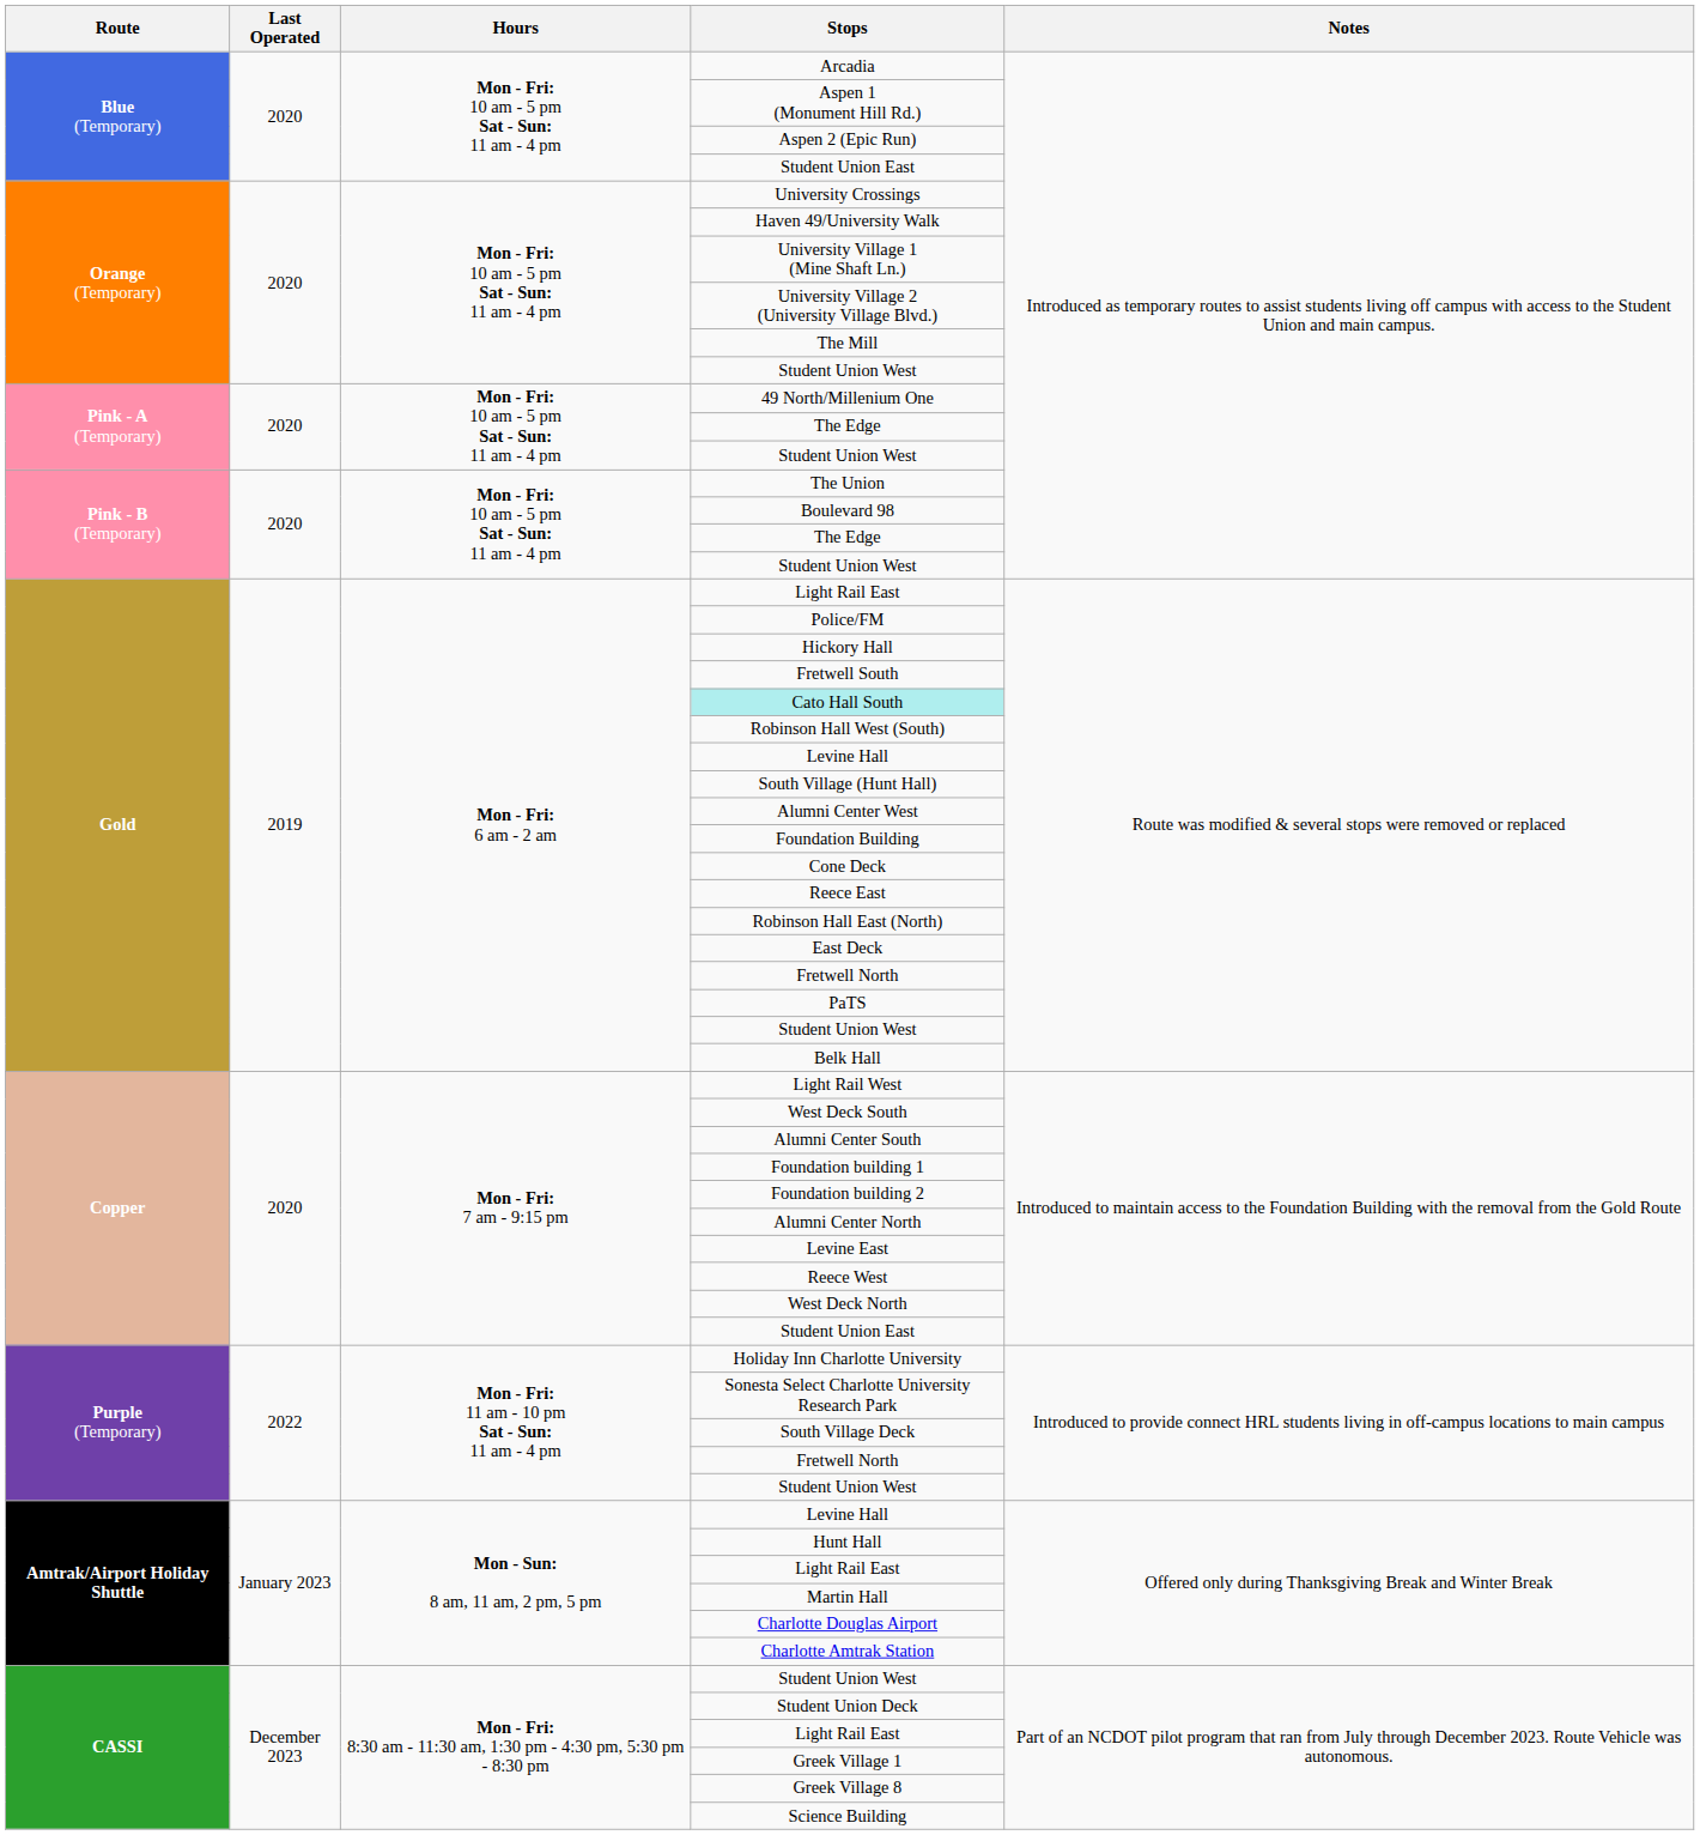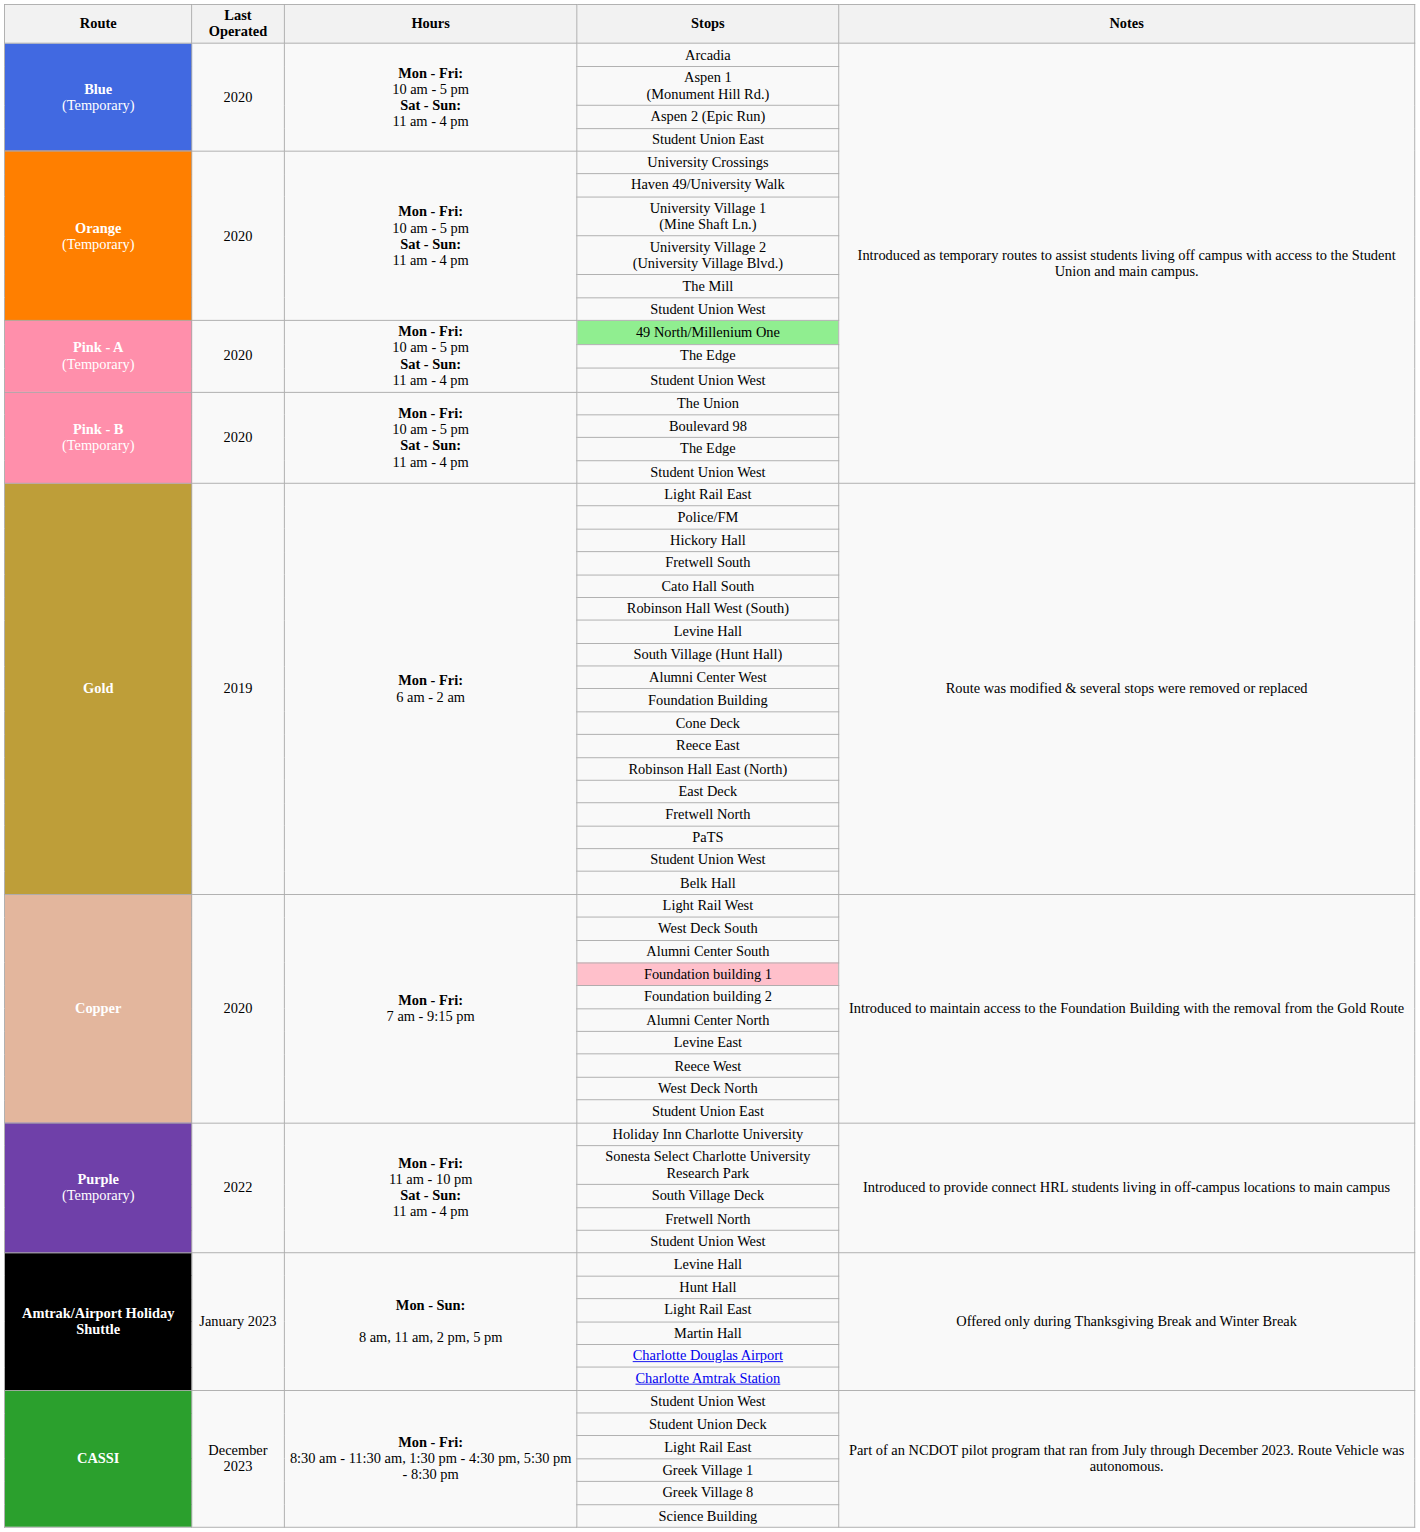49 North/Millenium One | Stops: no background -> lightgreen background
Cato Hall South | Stops: paleturquoise background -> no background
Foundation building 1 | Stops: no background -> pink background
